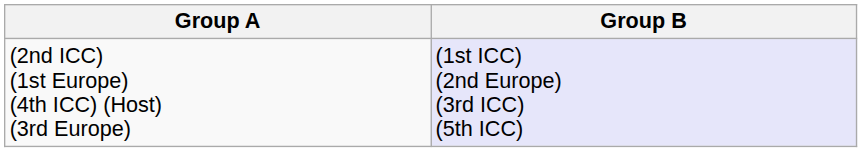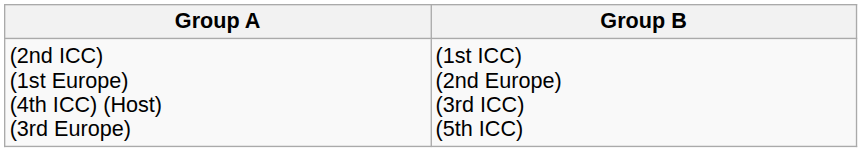(2nd ICC) (1st Europe) (4th ICC) (Host) (3rd Europe) | Group B: lavender background -> no background
